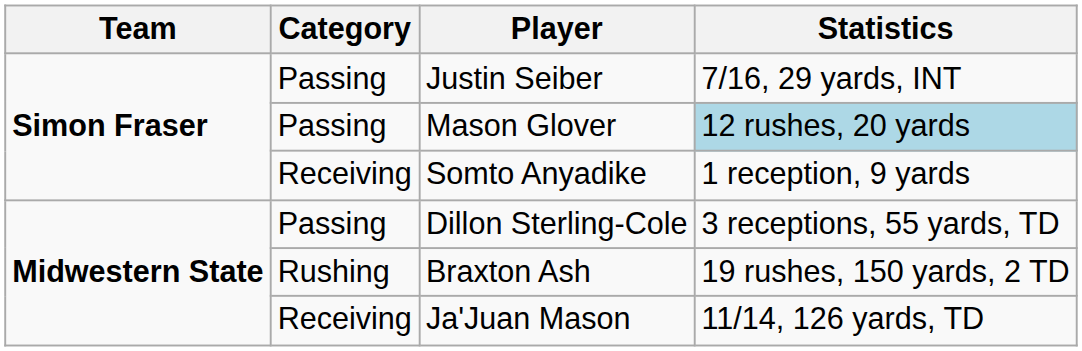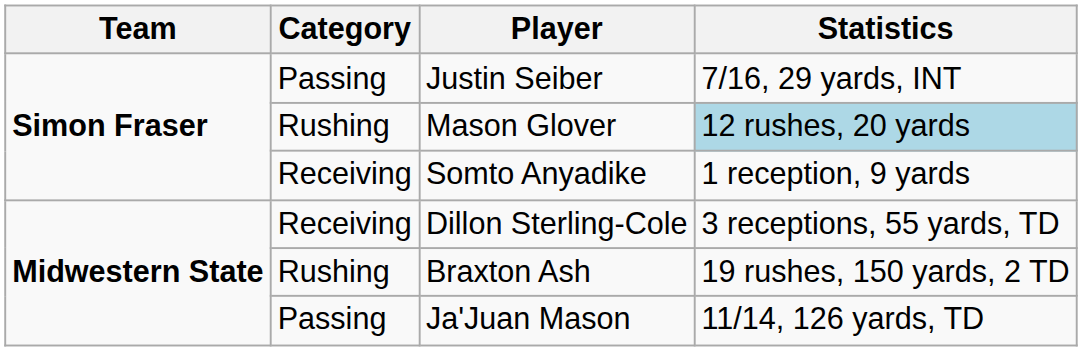Mason Glover | Category: Passing -> Rushing
Dillon Sterling-Cole | Category: Passing -> Receiving
Ja'Juan Mason | Category: Receiving -> Passing
